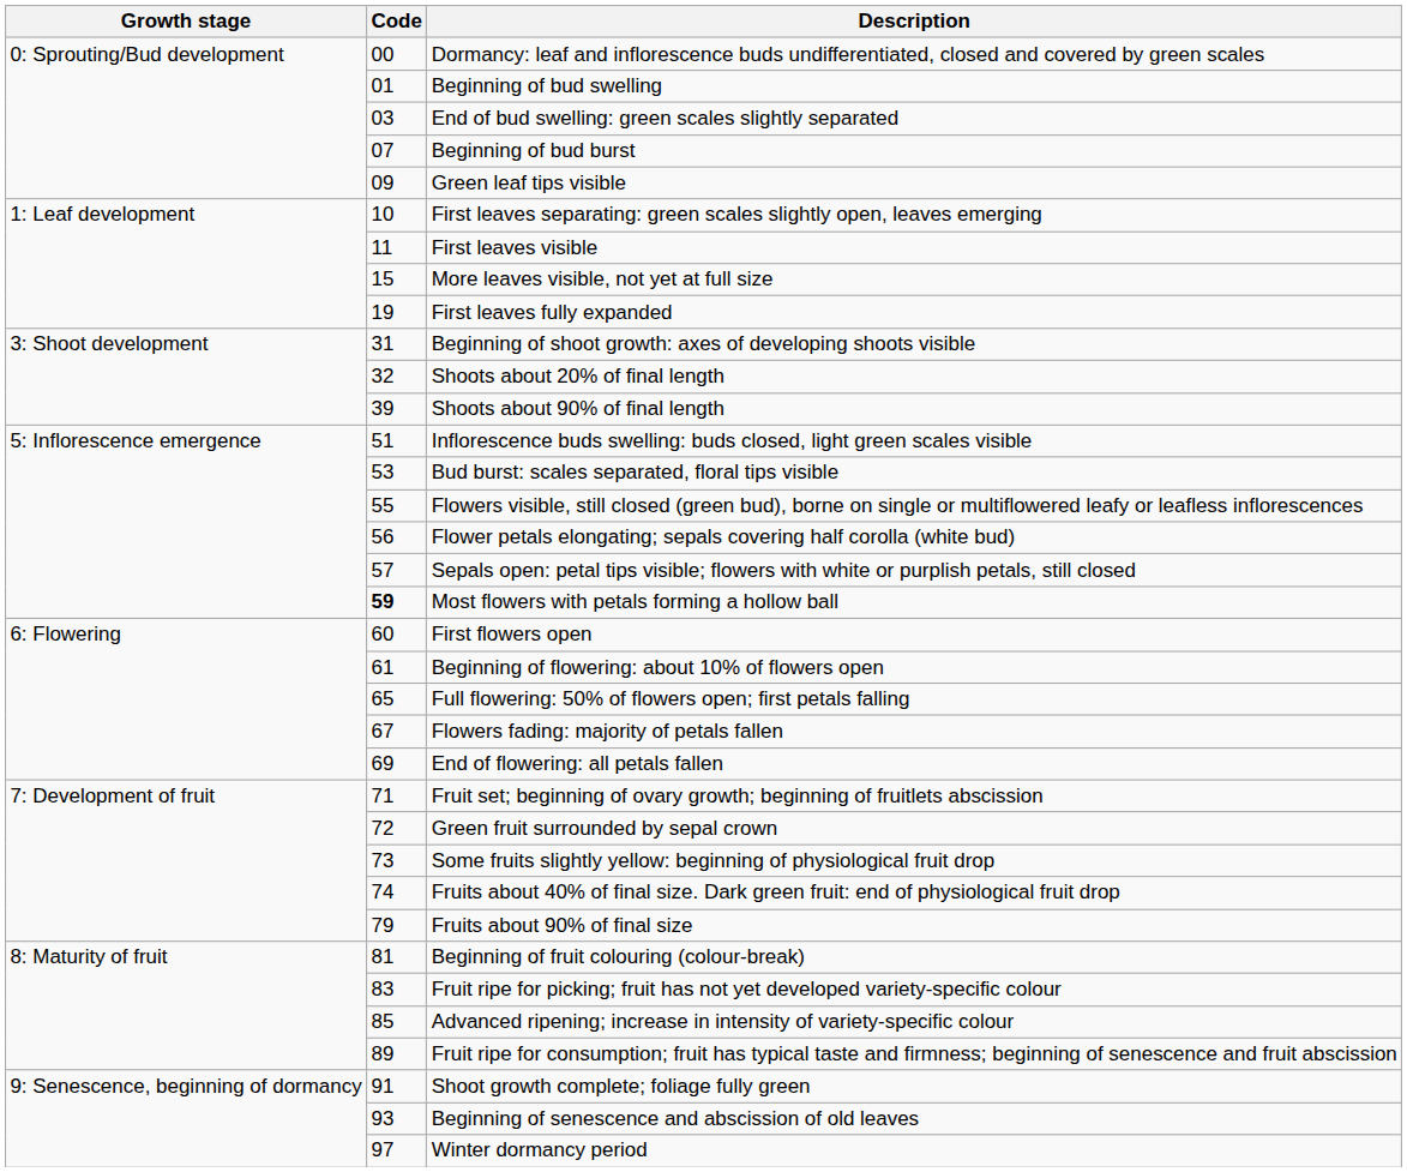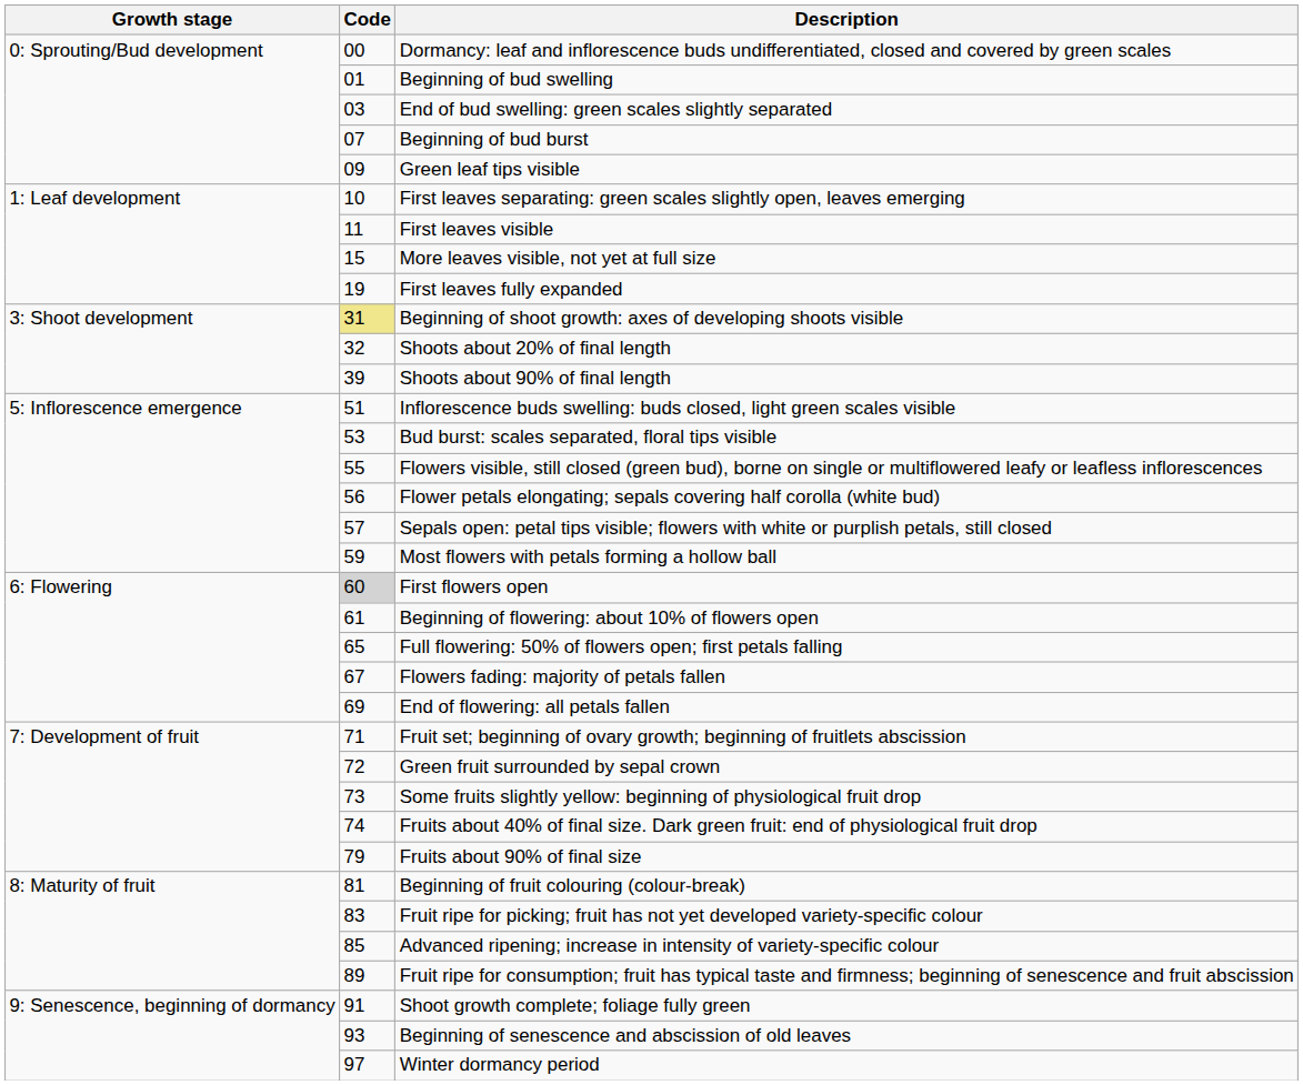Beginning of shoot growth: axes of developing shoots visible | Code: no background -> khaki background
Most flowers with petals forming a hollow ball | Code: bold -> normal
First flowers open | Code: no background -> lightgrey background
